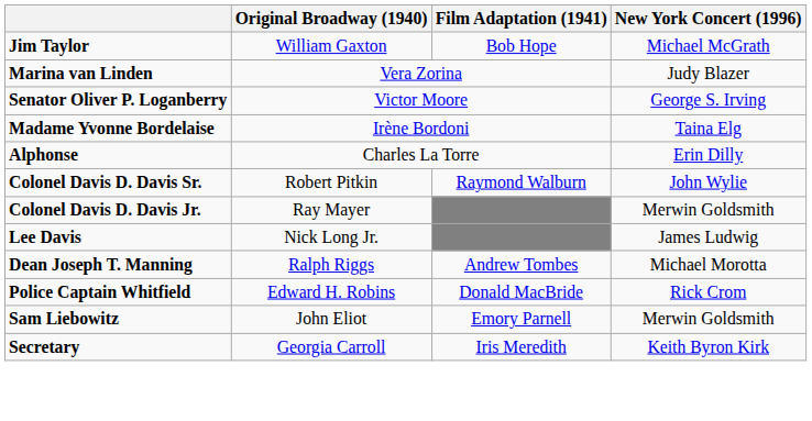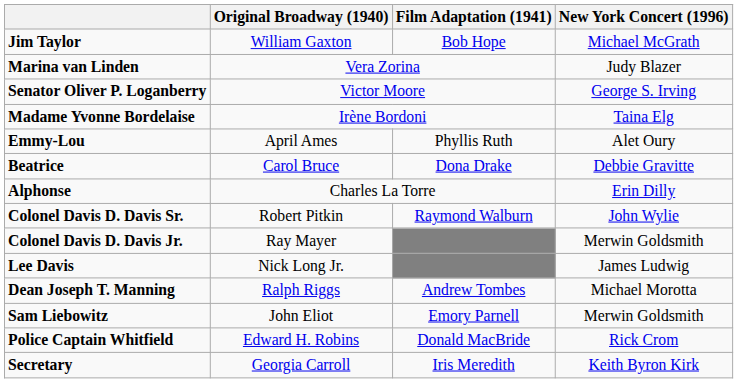+ row: Emmy-Lou | April Ames | Phyllis Ruth | Alet Oury
+ row: Beatrice | Carol Bruce | Dona Drake | Debbie Gravitte
rows swapped: Police Captain Whitfield <-> Sam Liebowitz
